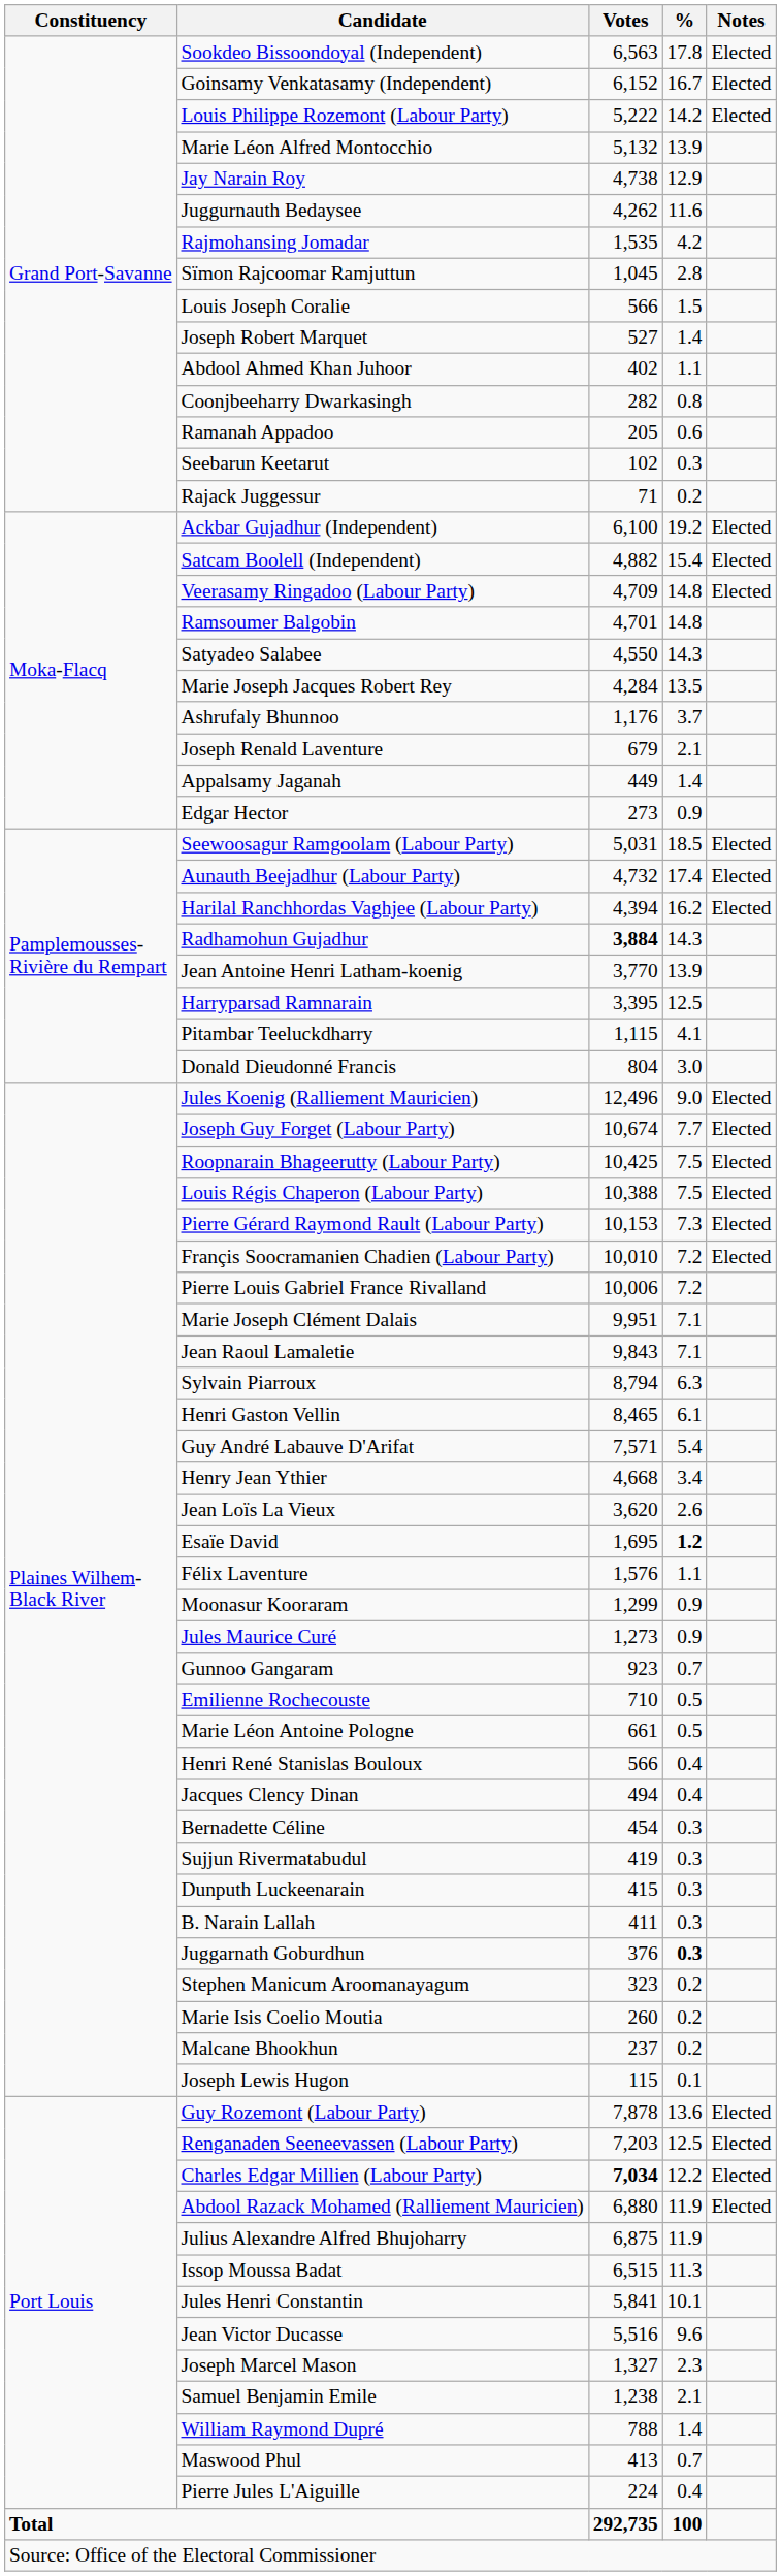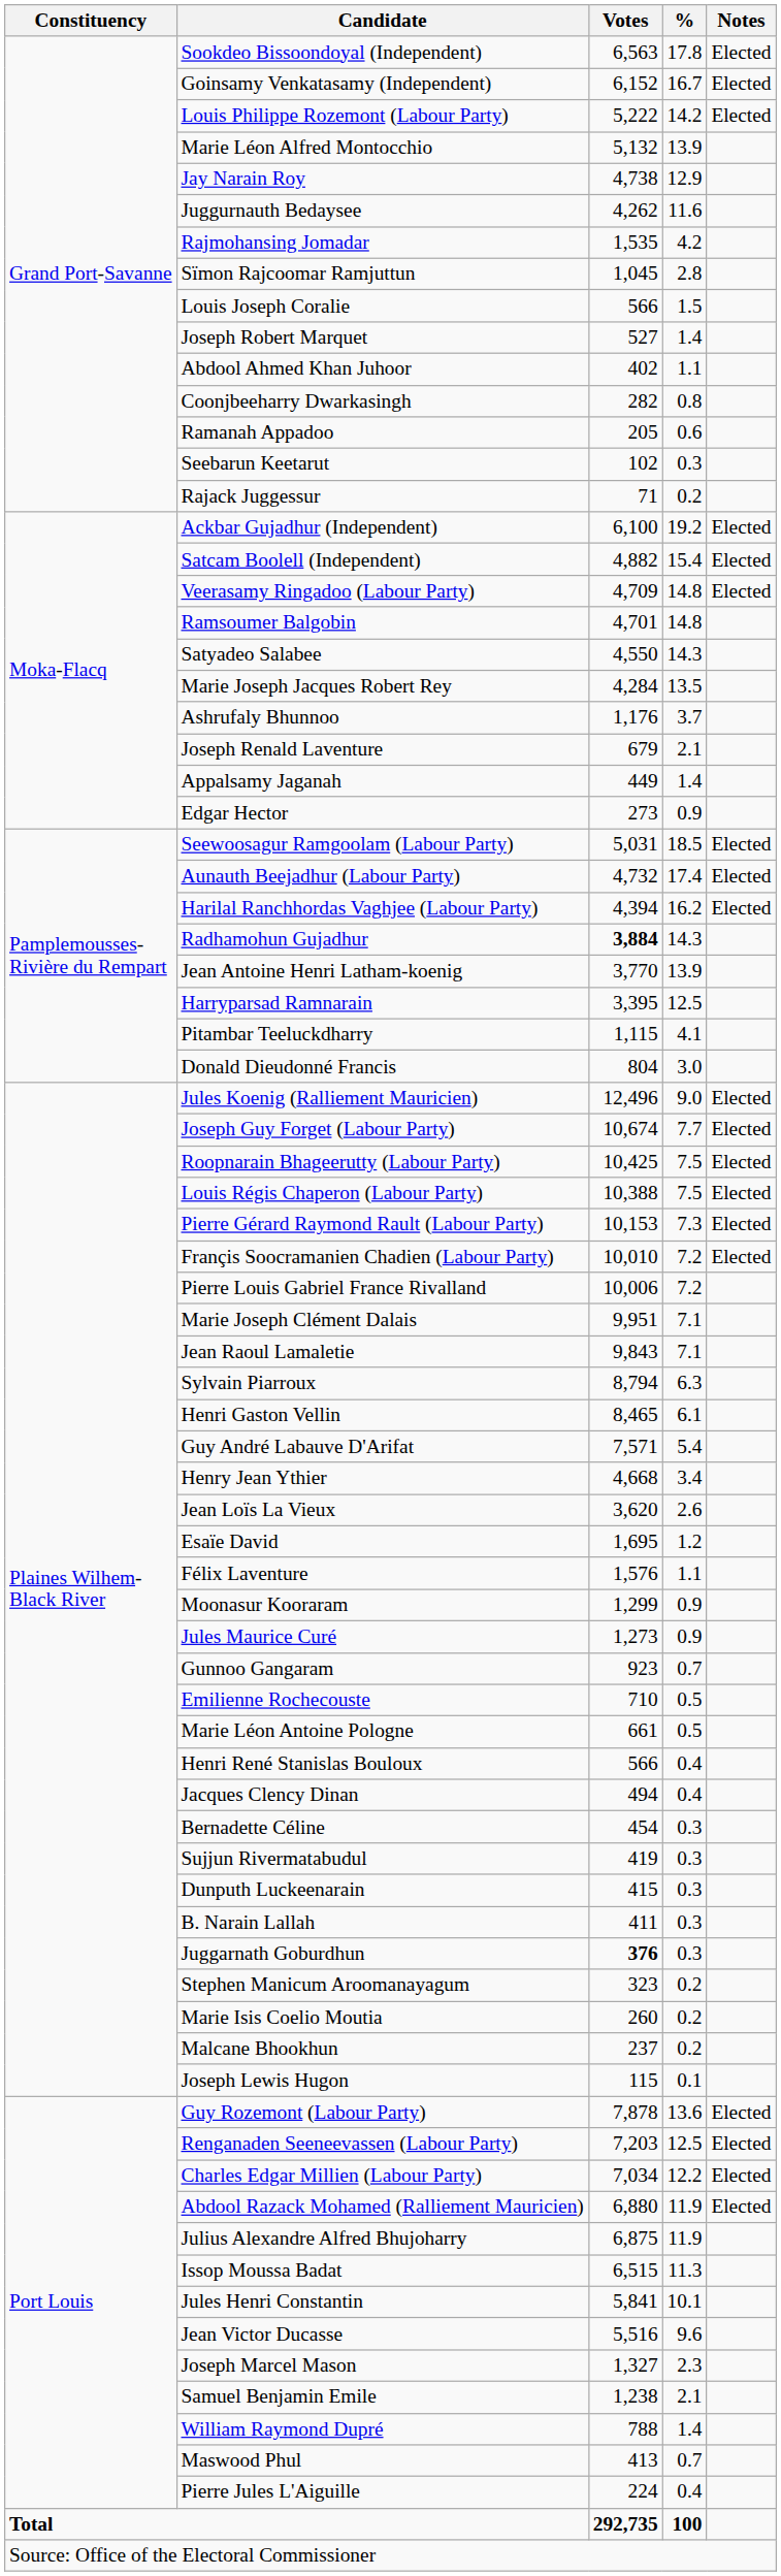Esaïe David | %: bold -> normal
Juggarnath Goburdhun | Votes: normal -> bold
Juggarnath Goburdhun | %: bold -> normal
Charles Edgar Millien (Labour Party) | Votes: bold -> normal
